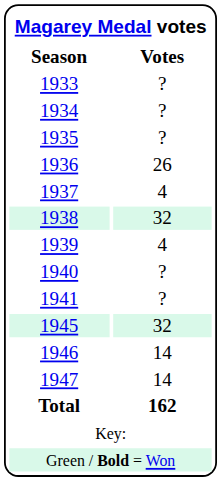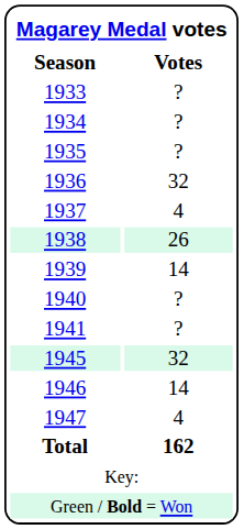1936 | Votes: 26 -> 32
1938 | Votes: 32 -> 26
1939 | Votes: 4 -> 14
1947 | Votes: 14 -> 4
